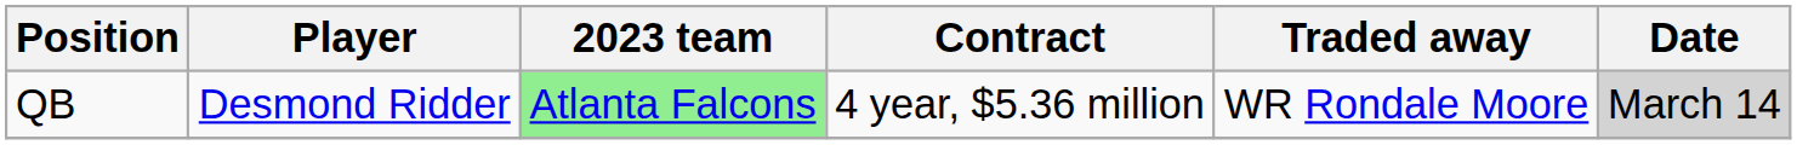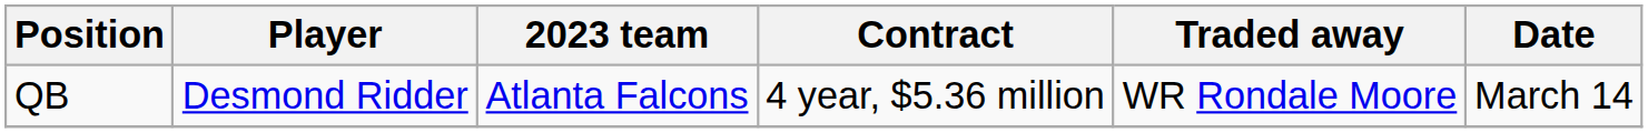QB | 2023 team: lightgreen background -> no background
QB | Date: lightgrey background -> no background
